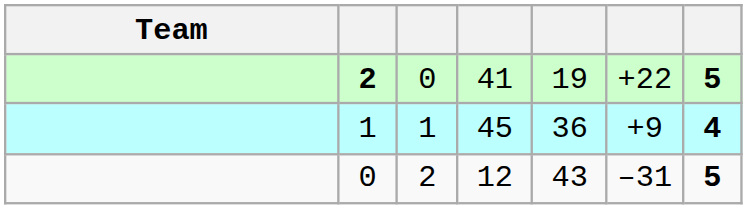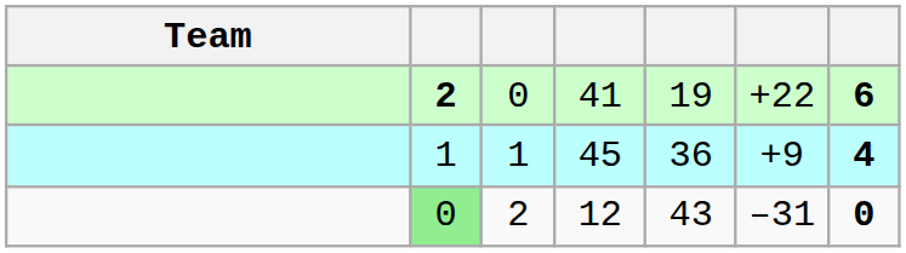row 2 | column 7: 5 -> 6
row 4 | column 2: no background -> lightgreen background
row 4 | column 7: 5 -> 0
